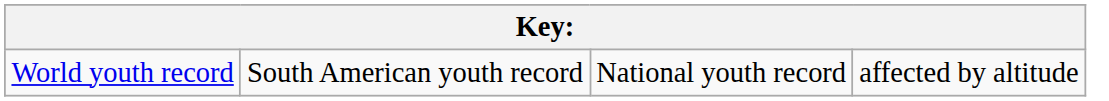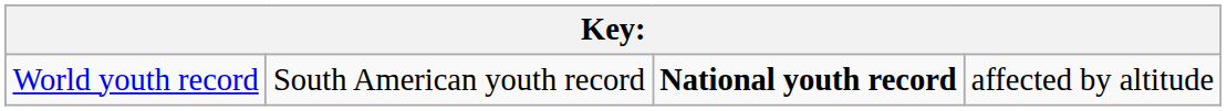World youth record | column 3: normal -> bold
